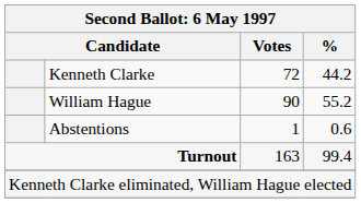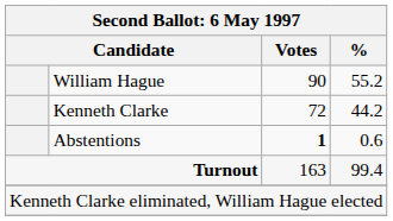rows swapped: William Hague <-> Kenneth Clarke
Abstentions | Votes: normal -> bold
